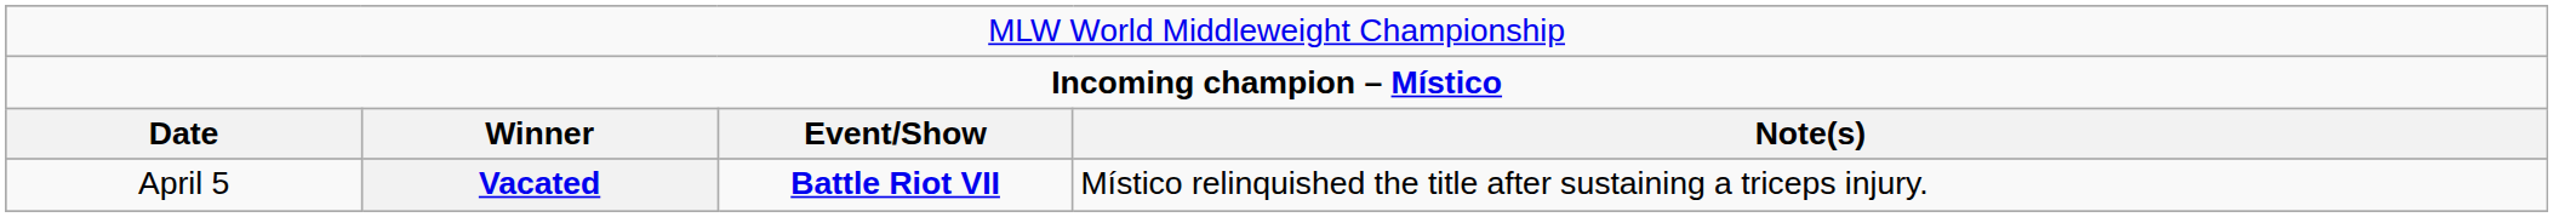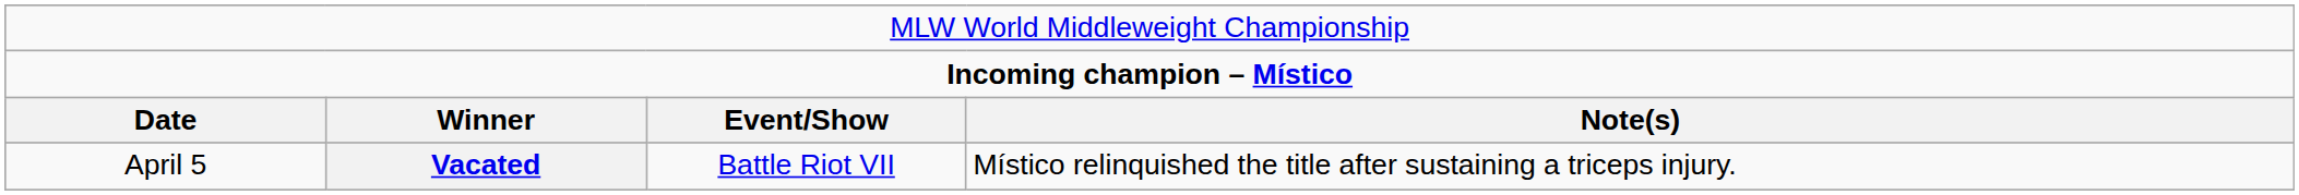April 5 | column 3: bold -> normal
